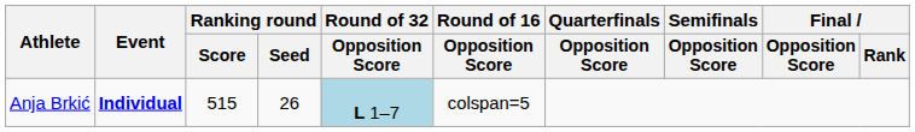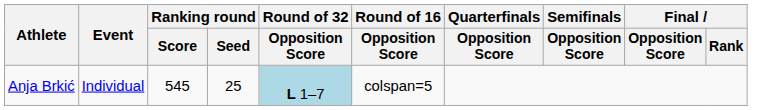Anja Brkić | Event: bold -> normal
Anja Brkić | Ranking round / Score: 515 -> 545
Anja Brkić | Ranking round / Seed: 26 -> 25
